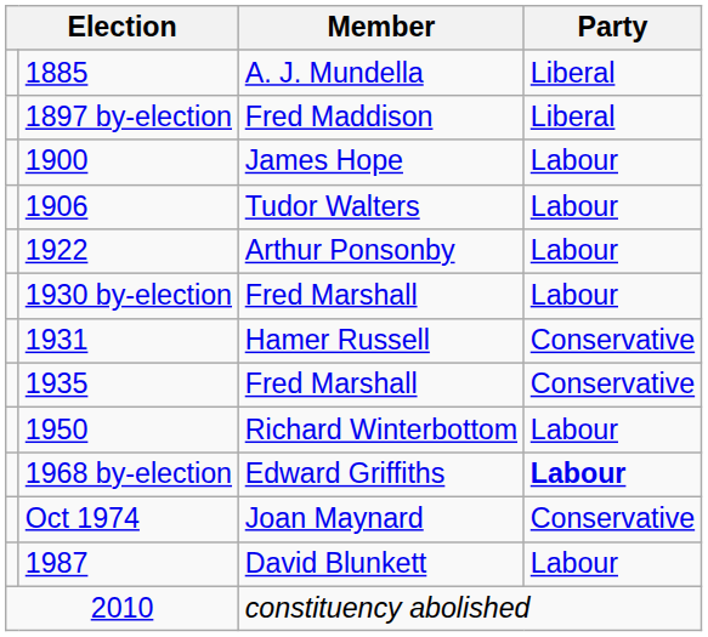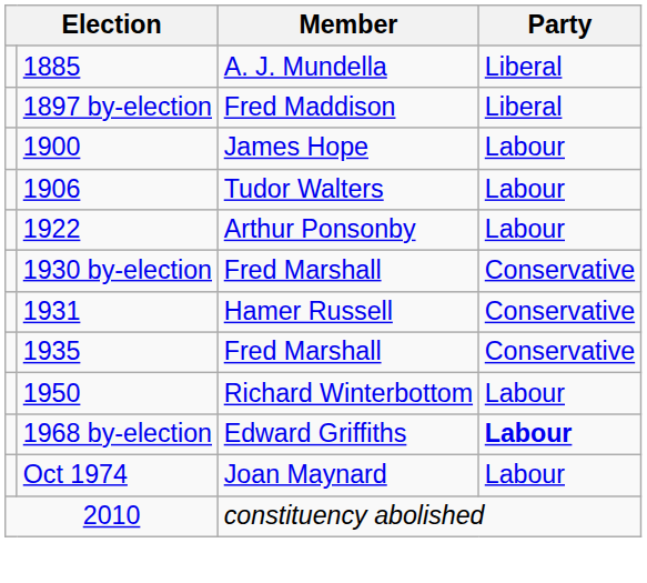1930 by-election / Fred Marshall | Party: Labour -> Conservative
Joan Maynard | Party: Conservative -> Labour
- row: 1987 | David Blunkett | Labour
